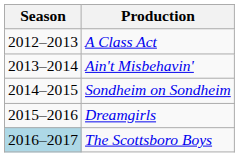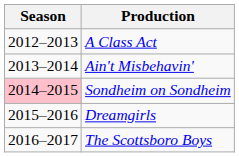Sondheim on Sondheim | Season: no background -> pink background
The Scottsboro Boys | Season: lightblue background -> no background
